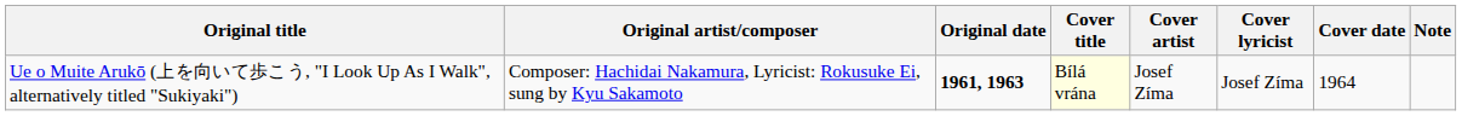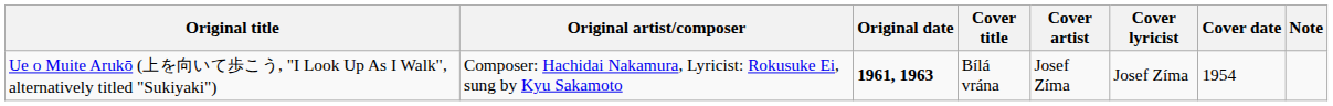row 2 | Cover title: lightyellow background -> no background
row 2 | Cover date: 1964 -> 1954
